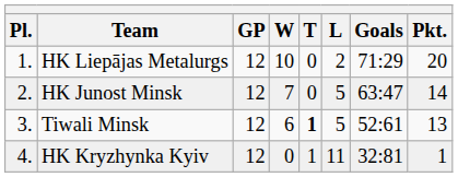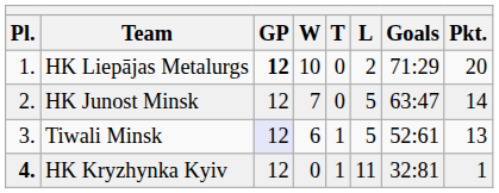HK Liepājas Metalurgs | GP: normal -> bold
Tiwali Minsk | GP: no background -> lavender background
Tiwali Minsk | T: bold -> normal
HK Kryzhynka Kyiv | Pl.: normal -> bold
